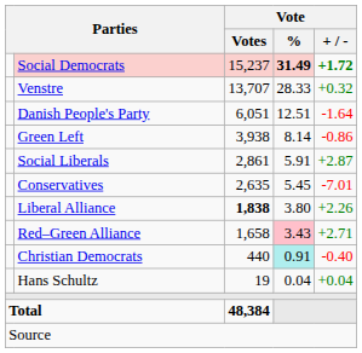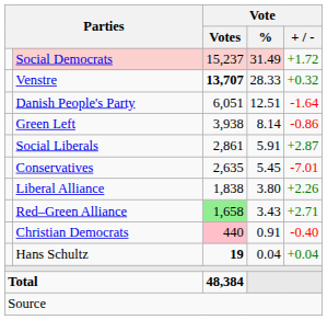Social Democrats | Vote / %: bold -> normal
Social Democrats | Vote / + / -: bold -> normal
Venstre | Vote / Votes: normal -> bold
Liberal Alliance | Vote / Votes: bold -> normal
Red–Green Alliance | Vote / Votes: no background -> lightgreen background
Red–Green Alliance | Vote / %: pink background -> no background
Christian Democrats | Vote / Votes: no background -> pink background
Christian Democrats | Vote / %: paleturquoise background -> no background
Hans Schultz | Vote / Votes: normal -> bold
